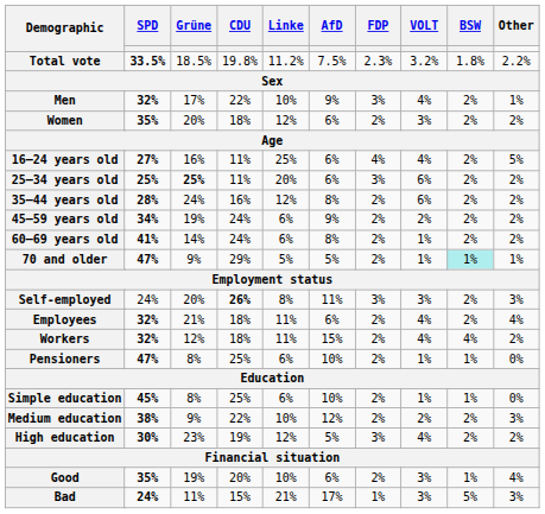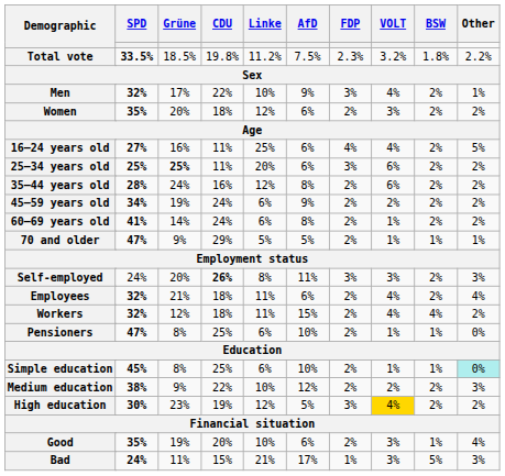70 and older | BSW: paleturquoise background -> no background
Simple education | Other: no background -> paleturquoise background
High education | VOLT: no background -> gold background
